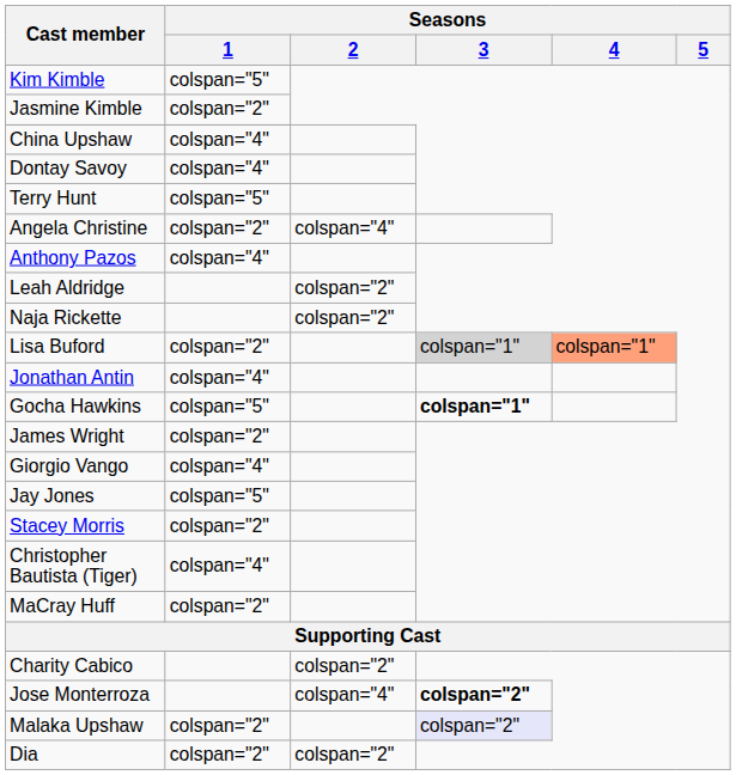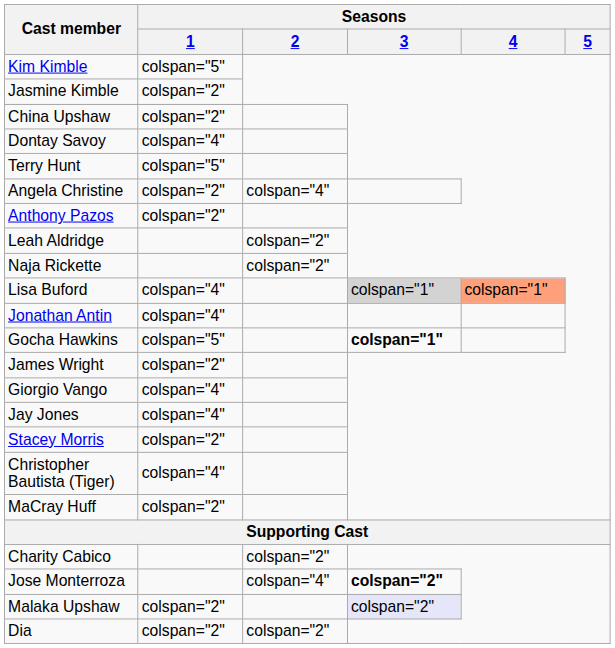China Upshaw | Seasons / 1: colspan="4" -> colspan="2"
Anthony Pazos | Seasons / 1: colspan="4" -> colspan="2"
Lisa Buford | Seasons / 1: colspan="2" -> colspan="4"
Jay Jones | Seasons / 1: colspan="5" -> colspan="4"
